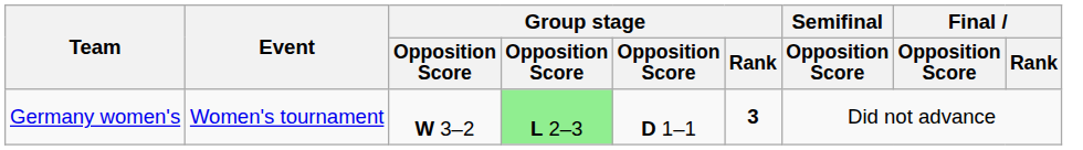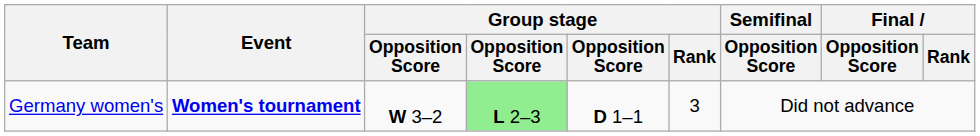Germany women's | Event: normal -> bold
Germany women's | Group stage / Rank: bold -> normal
